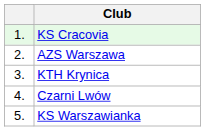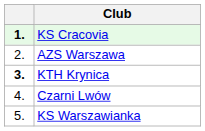KS Cracovia | column 1: normal -> bold
KTH Krynica | column 1: normal -> bold
